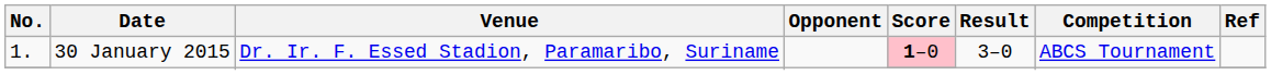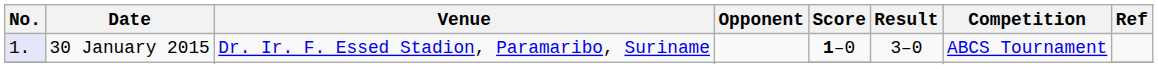row 2 | No.: no background -> lavender background
row 2 | Score: pink background -> no background
